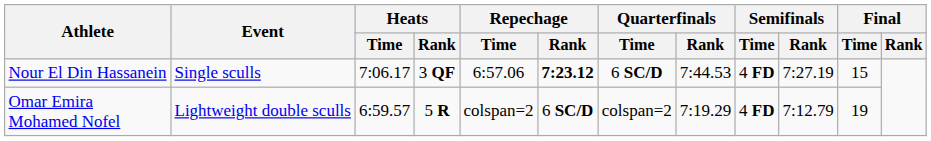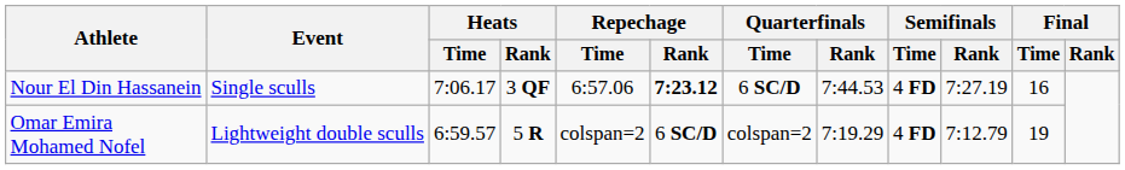Nour El Din Hassanein | Final / Time: 15 -> 16
